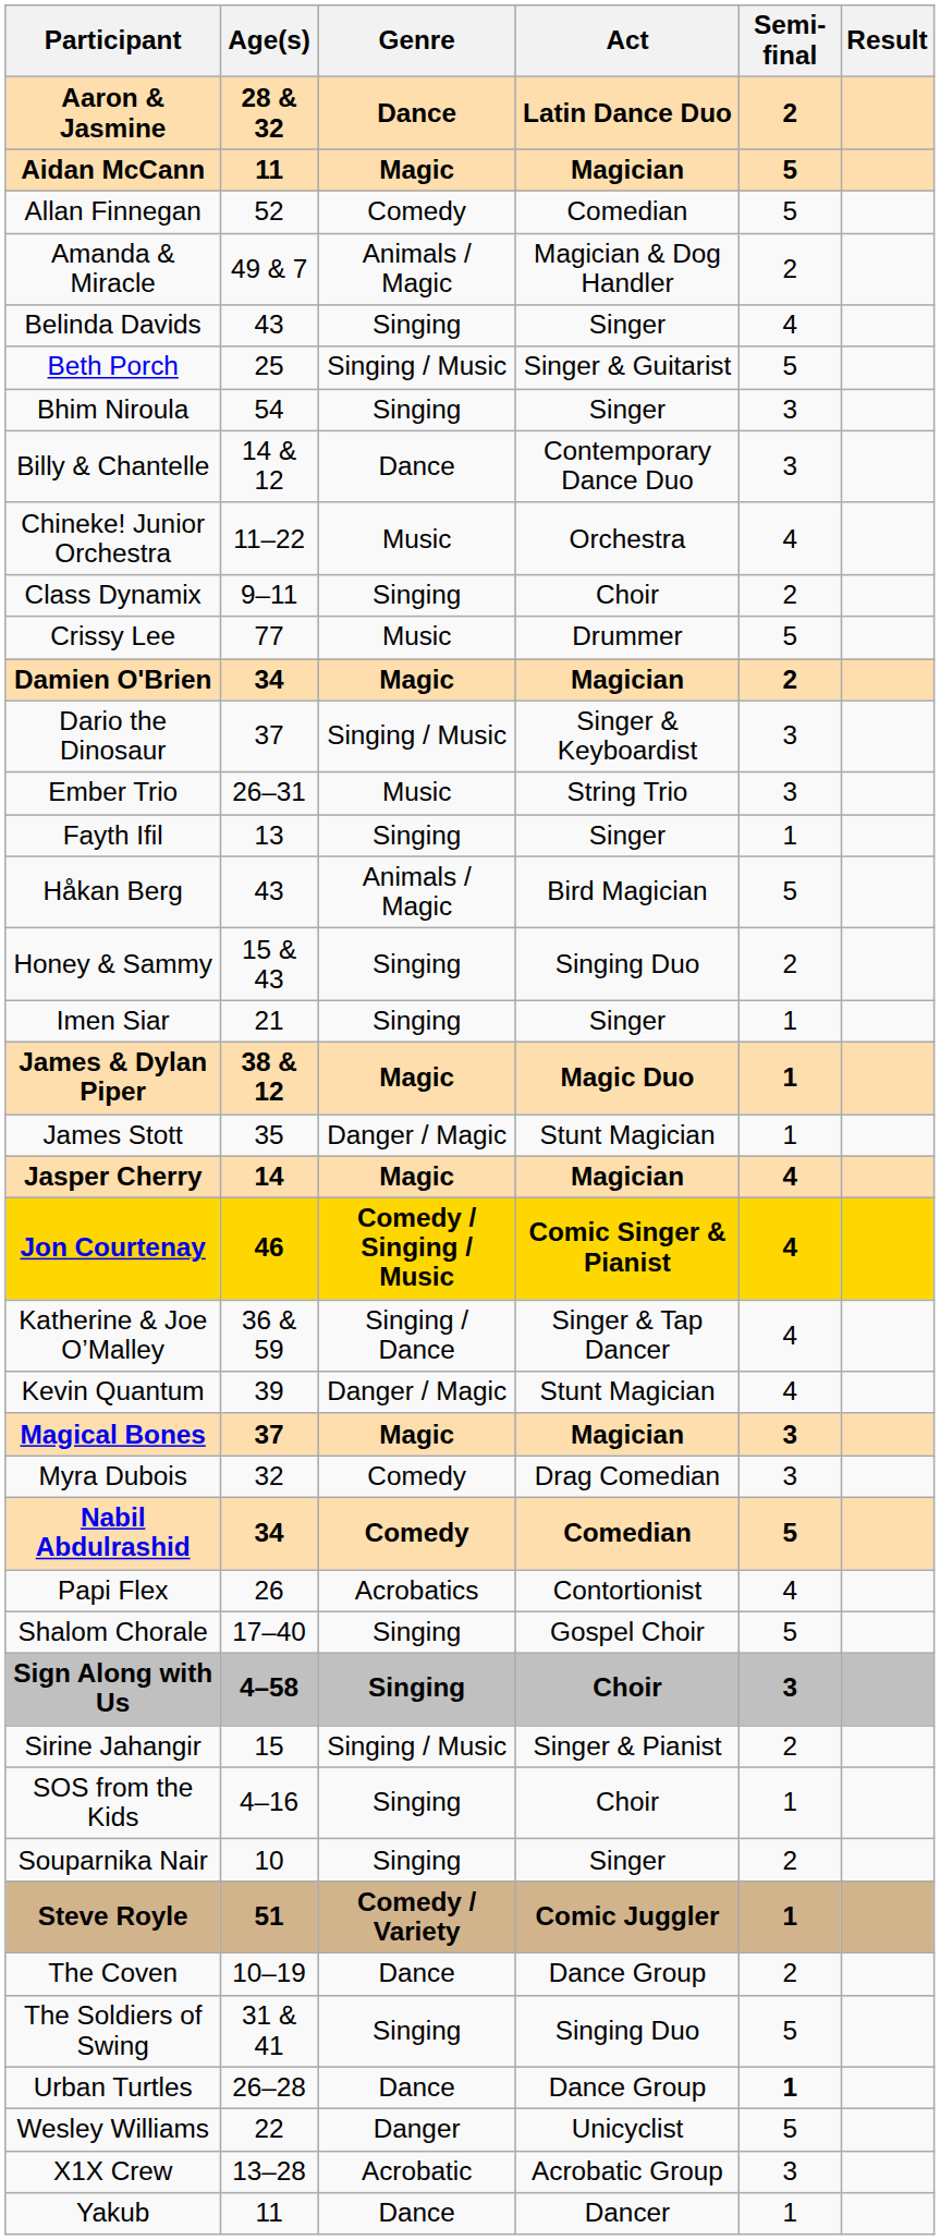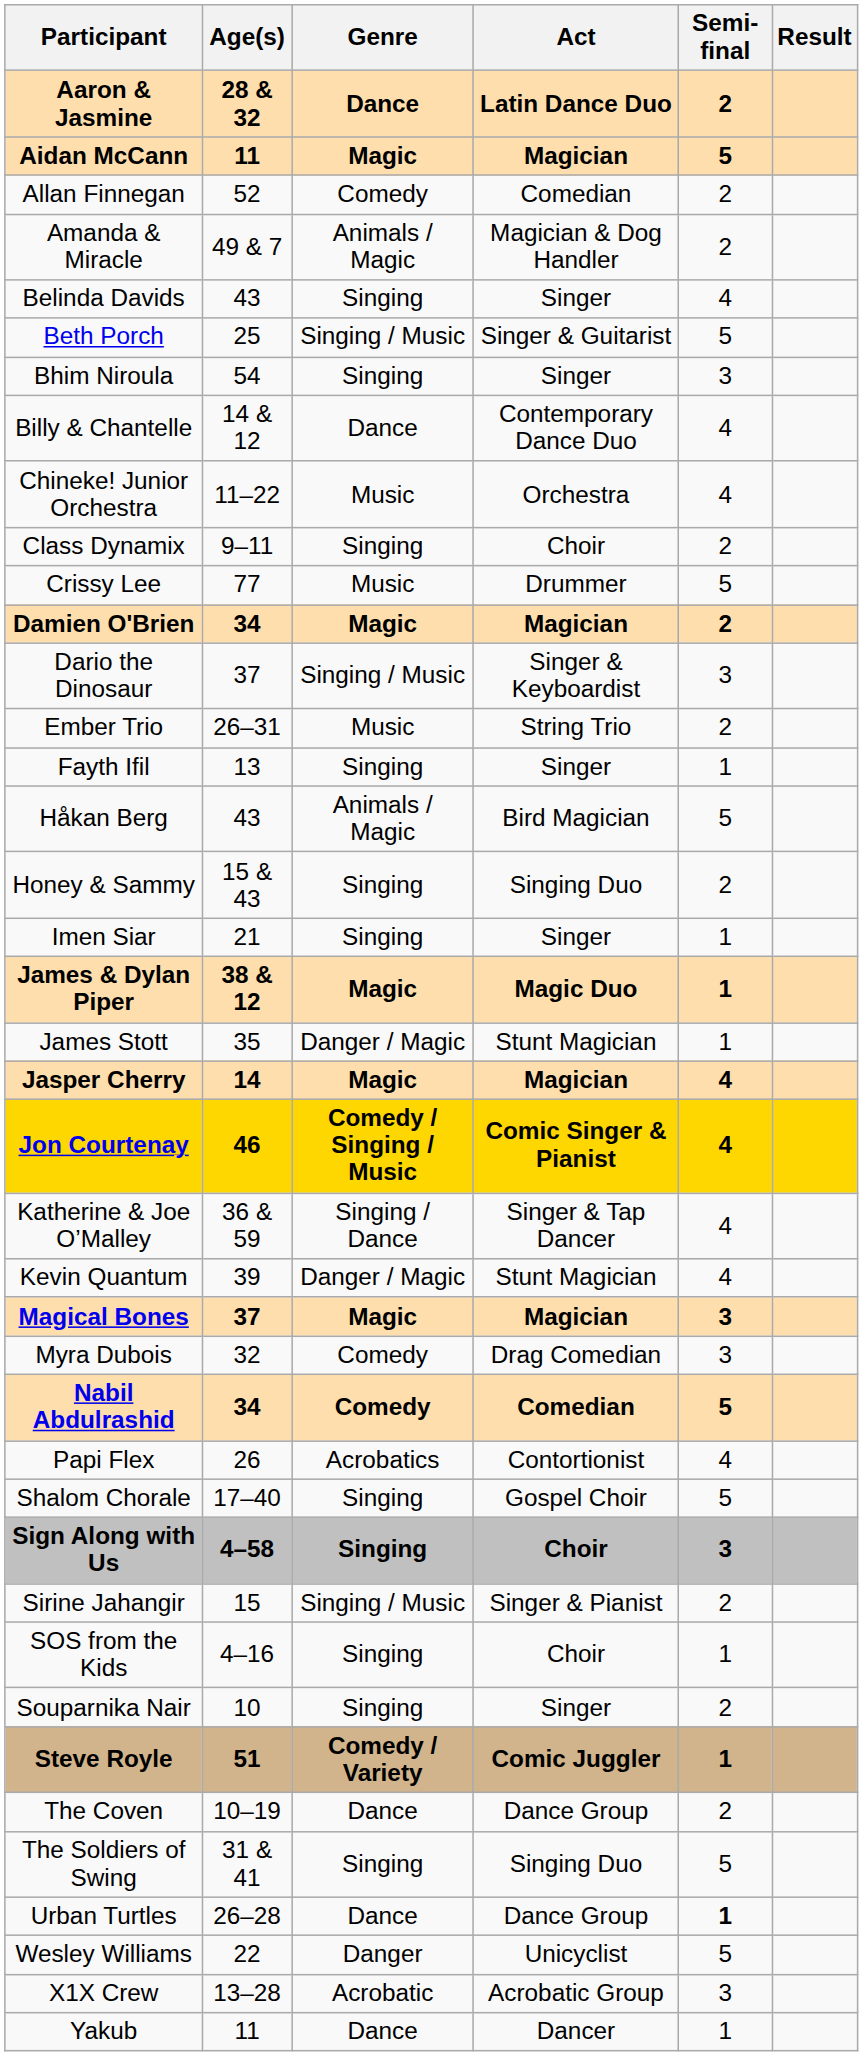Allan Finnegan | Semi-final: 5 -> 2
Billy & Chantelle | Semi-final: 3 -> 4
Ember Trio | Semi-final: 3 -> 2
